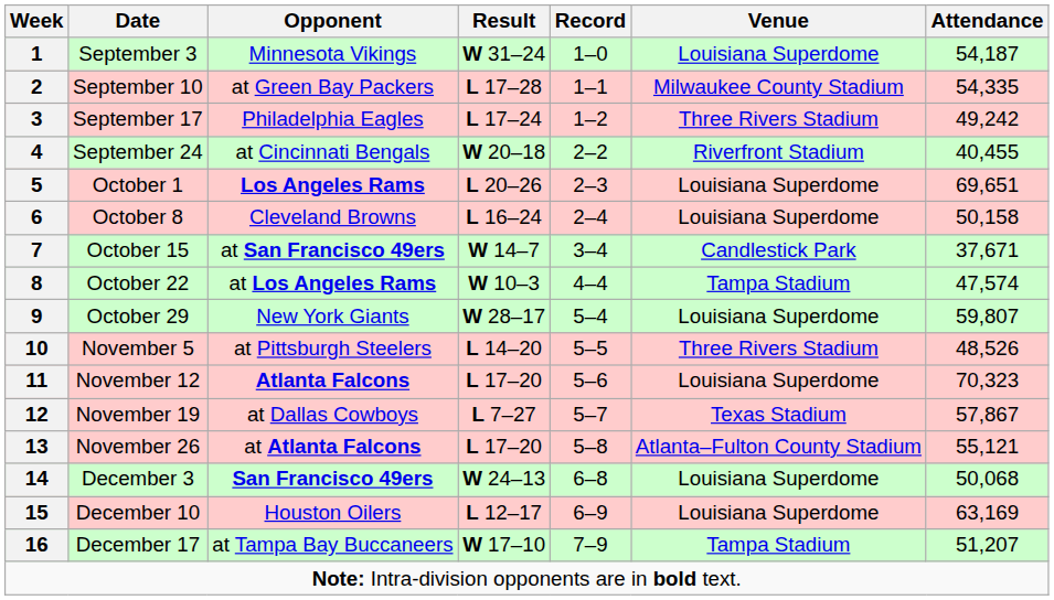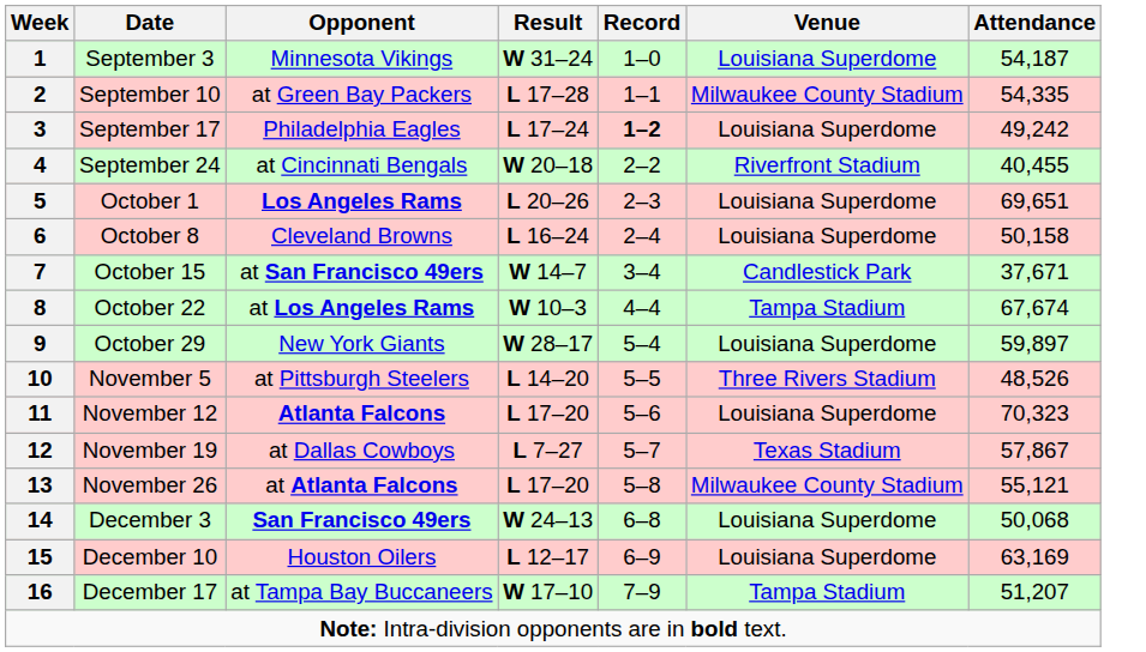3 | Record: normal -> bold
3 | Venue: Three Rivers Stadium -> Louisiana Superdome
8 | Attendance: 47,574 -> 67,674
9 | Attendance: 59,807 -> 59,897
13 | Venue: Atlanta–Fulton County Stadium -> Milwaukee County Stadium
